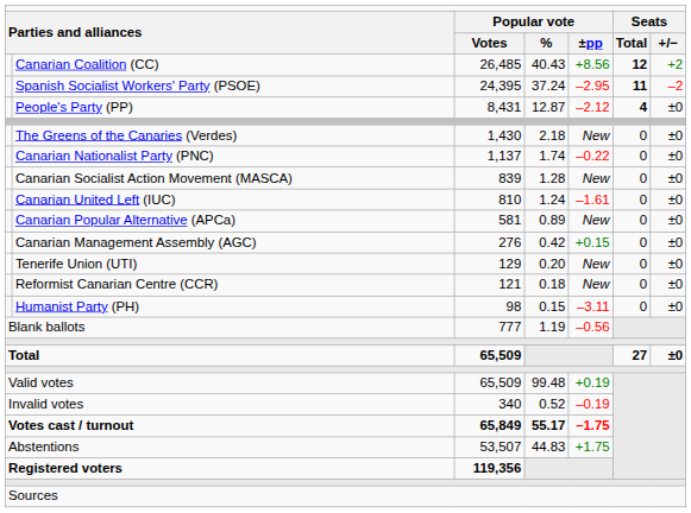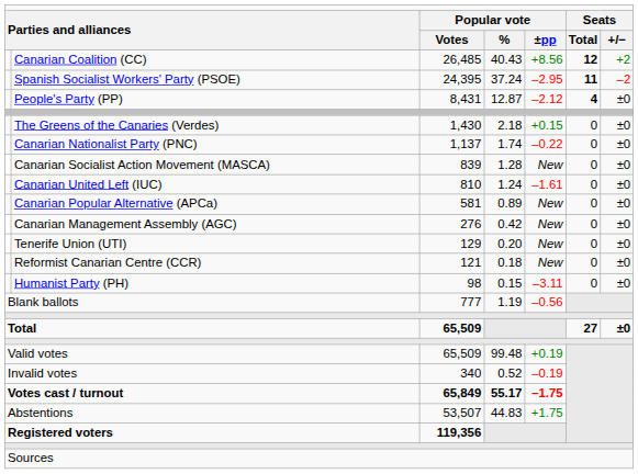The Greens of the Canaries (Verdes) | column 5: New -> +0.15
Canarian Management Assembly (AGC) | column 5: +0.15 -> New
